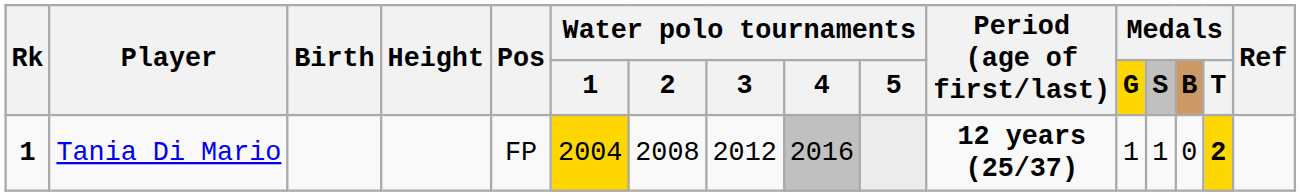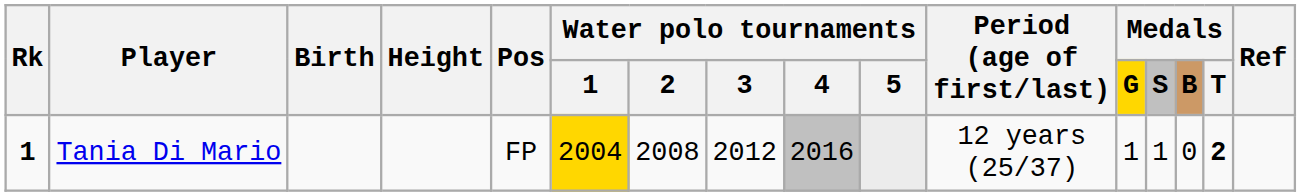Tania Di Mario | Period (age of first/last): bold -> normal
Tania Di Mario | Medals / T: gold background -> no background
